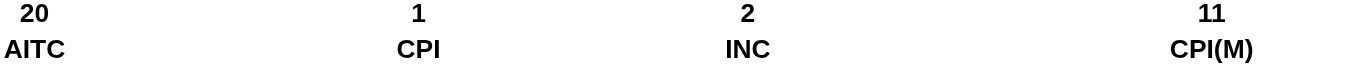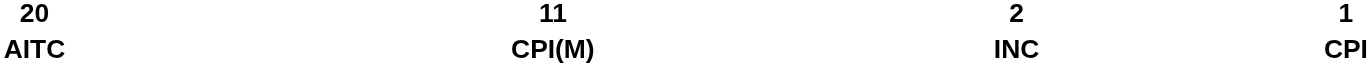columns swapped: 11 <-> 1
